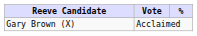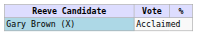Gary Brown (X) | Reeve Candidate: no background -> lightblue background
